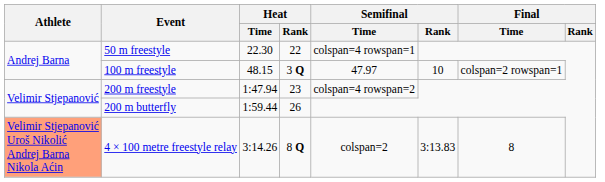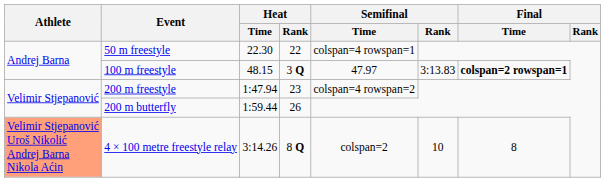100 m freestyle | Semifinal / Rank: 10 -> 3:13.83
100 m freestyle | Final / Time: normal -> bold
4 × 100 metre freestyle relay | Semifinal / Rank: 3:13.83 -> 10
